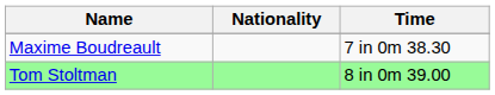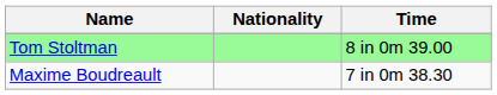rows swapped: Tom Stoltman <-> Maxime Boudreault
